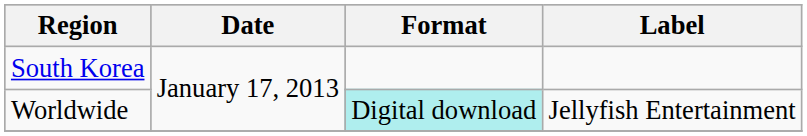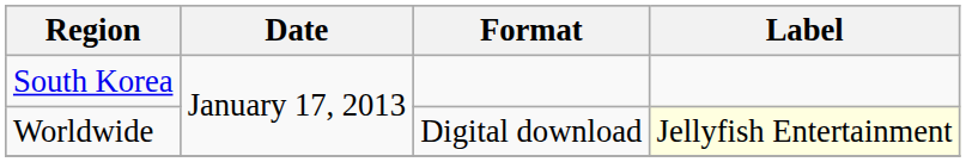Worldwide | Format: paleturquoise background -> no background
Worldwide | Label: no background -> lightyellow background
